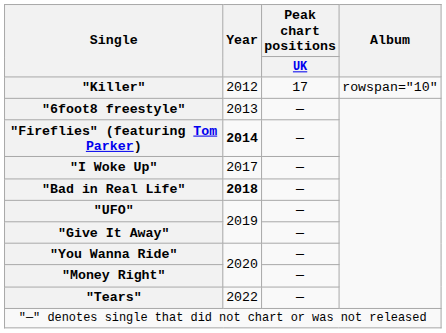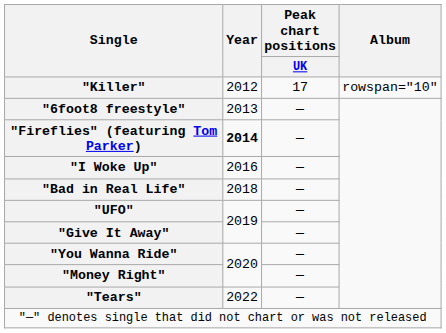"I Woke Up" | Year: 2017 -> 2016
"Bad in Real Life" | Year: bold -> normal
